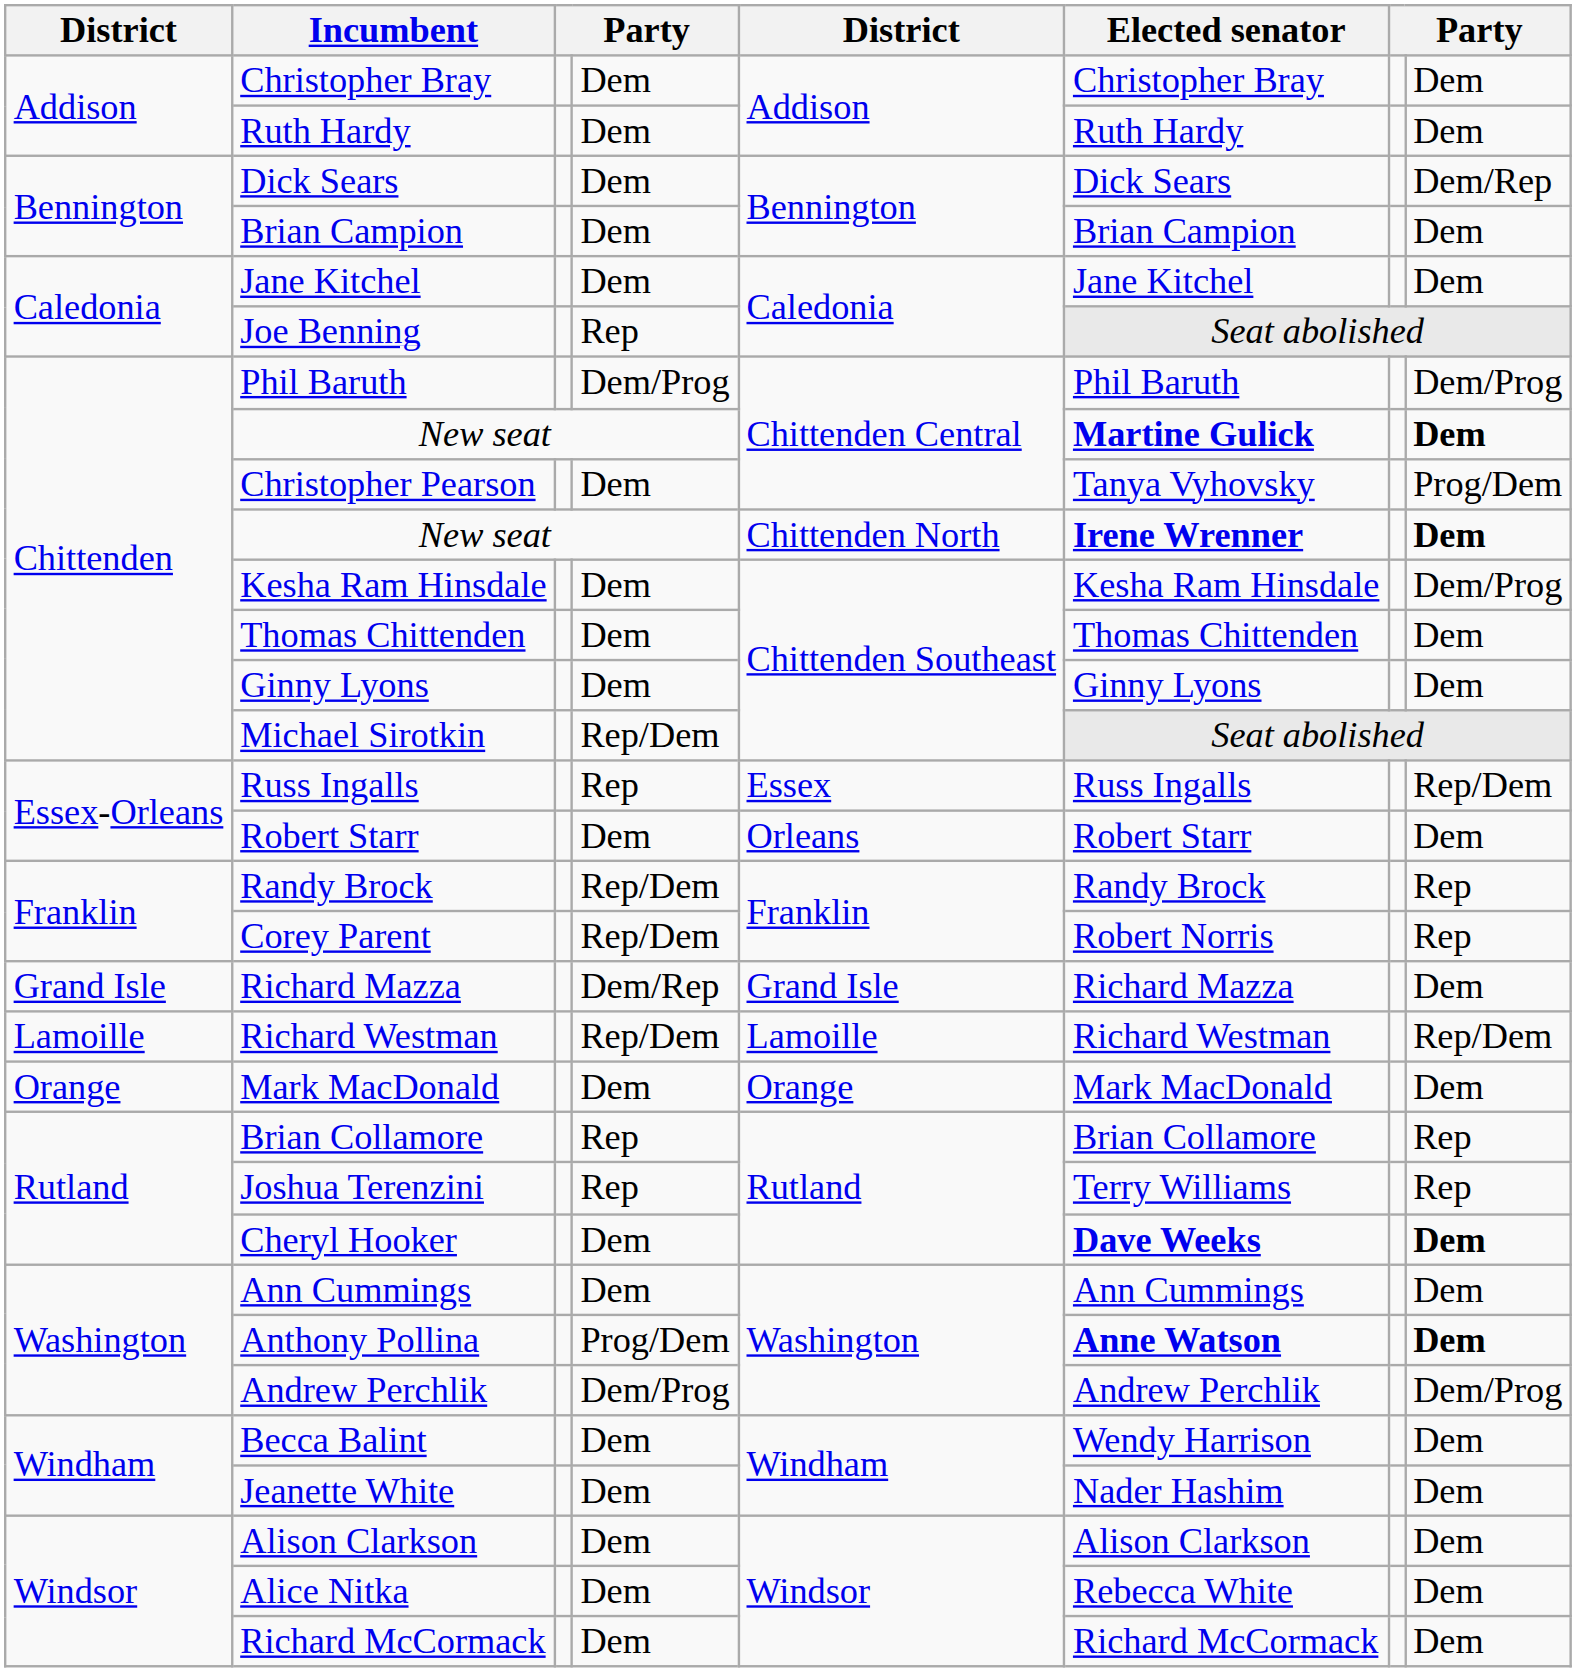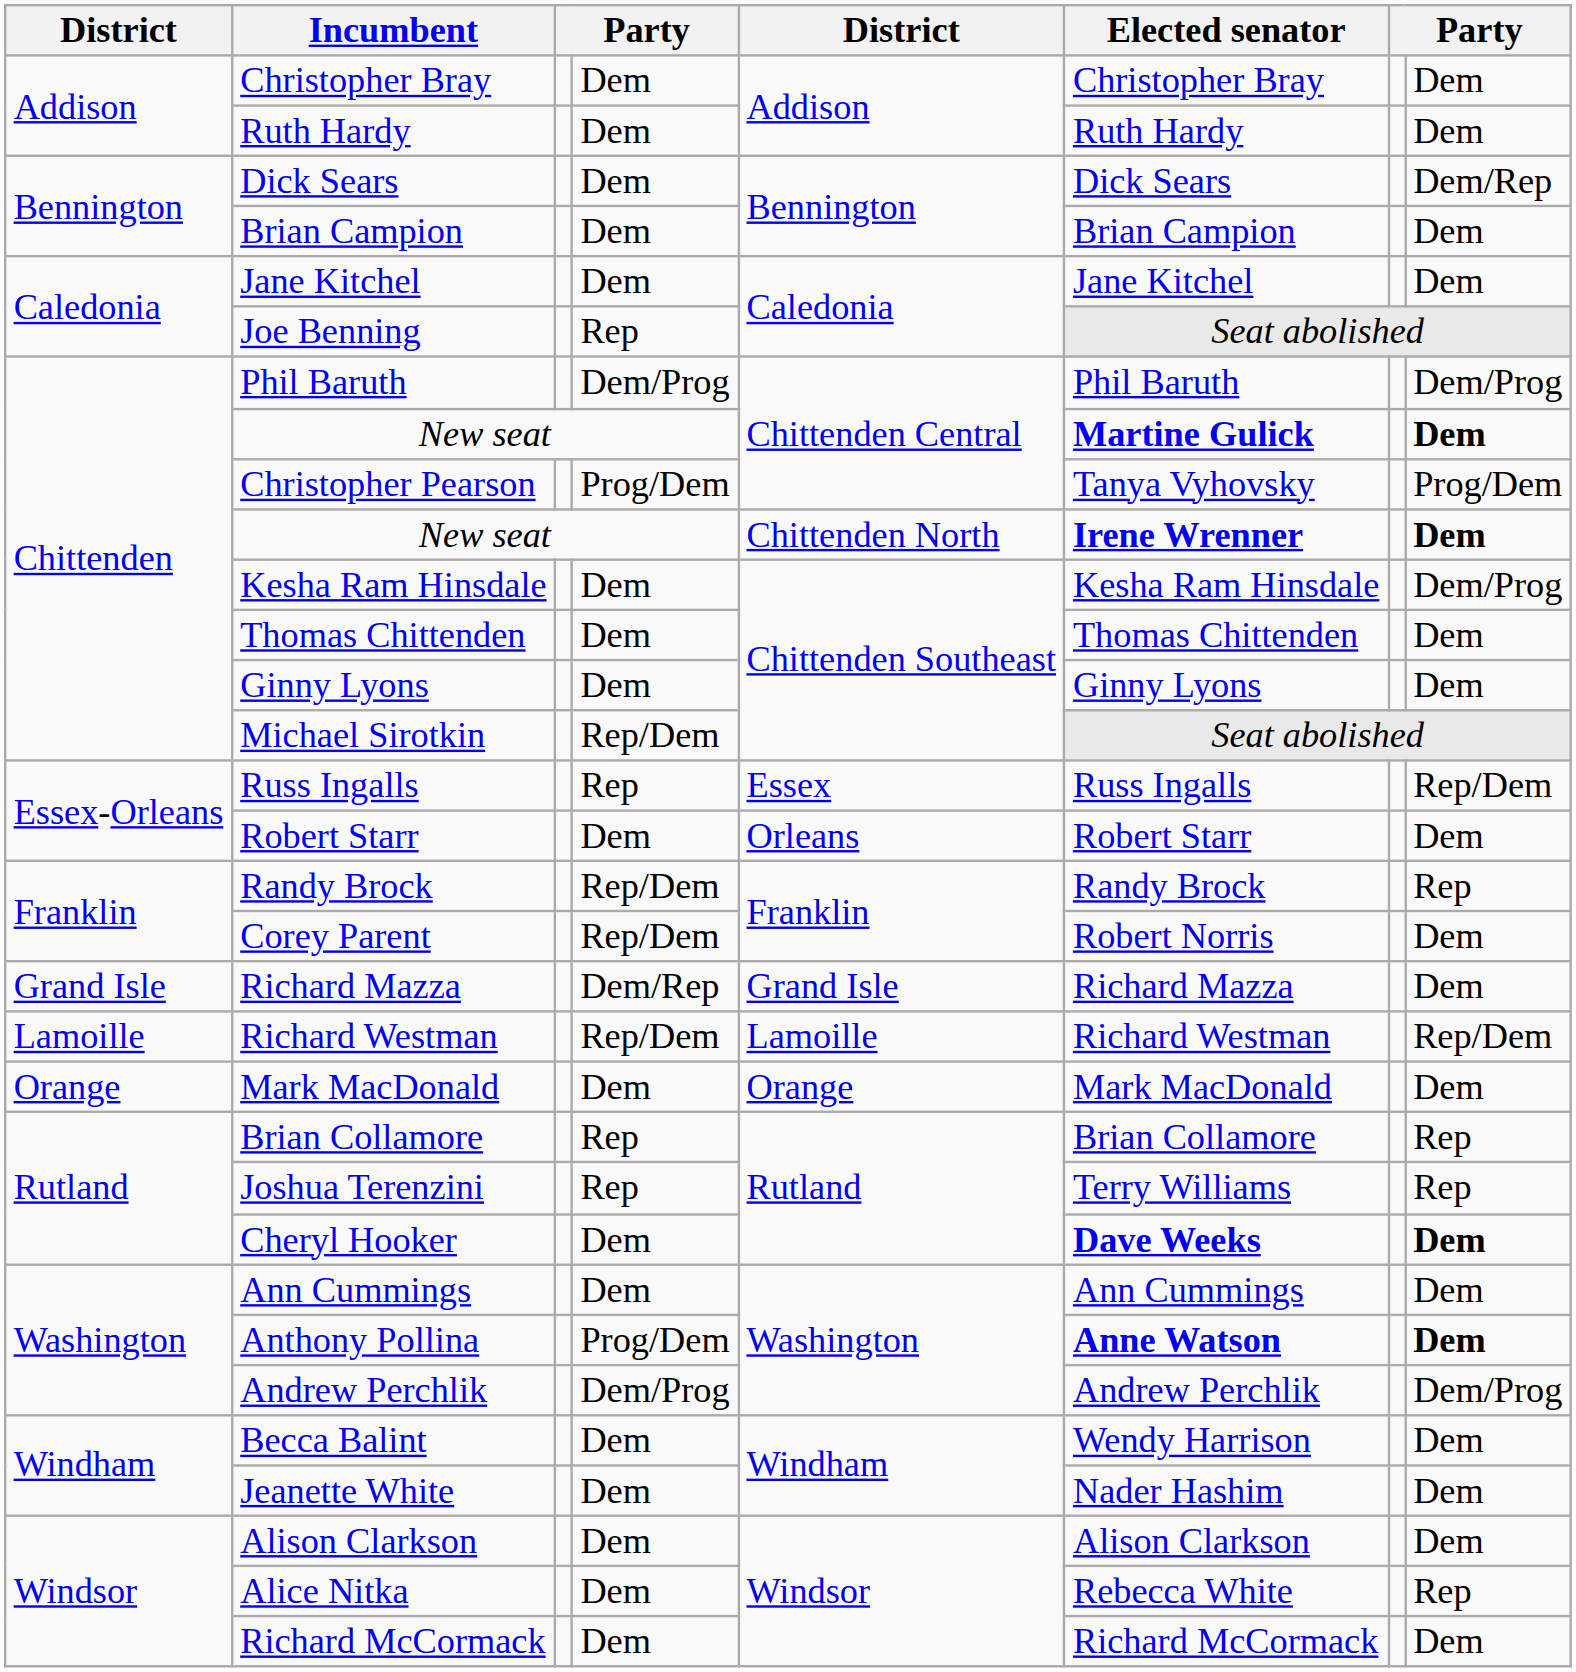Christopher Pearson | column 4: Dem -> Prog/Dem
Corey Parent | column 8: Rep -> Dem
Alice Nitka | column 8: Dem -> Rep
